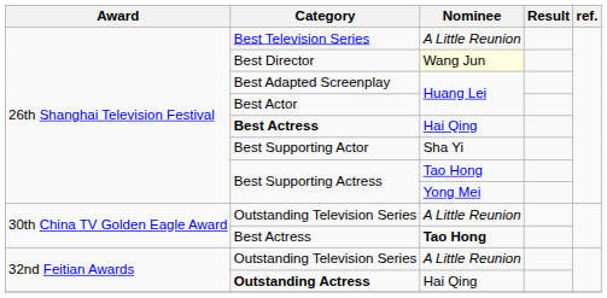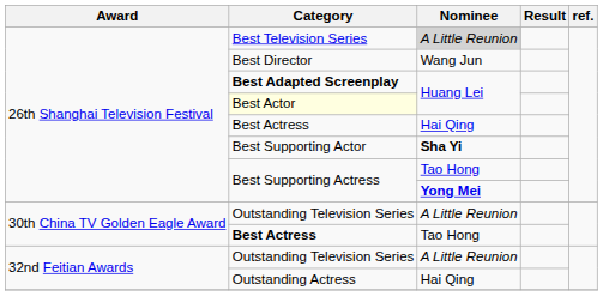Best Television Series | Nominee: no background -> lightgrey background
Best Director | Nominee: lightyellow background -> no background
Best Adapted Screenplay | Category: normal -> bold
Best Actor | Category: no background -> lightyellow background
Best Actress / Hai Qing | Category: bold -> normal
Best Supporting Actor | Nominee: normal -> bold
Best Supporting Actress / Yong Mei | Nominee: normal -> bold
Best Actress / Tao Hong | Category: normal -> bold
Best Actress / Tao Hong | Nominee: bold -> normal
Outstanding Actress | Category: bold -> normal
